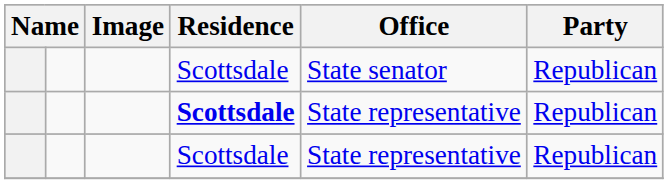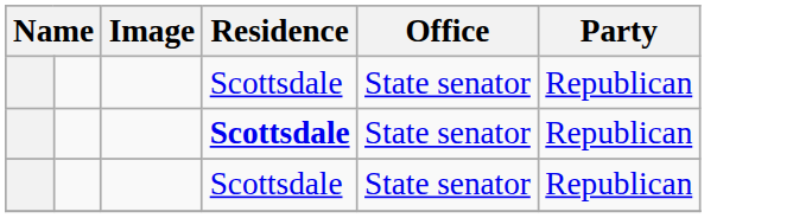row 3 | Office: State representative -> State senator
row 4 | Office: State representative -> State senator
